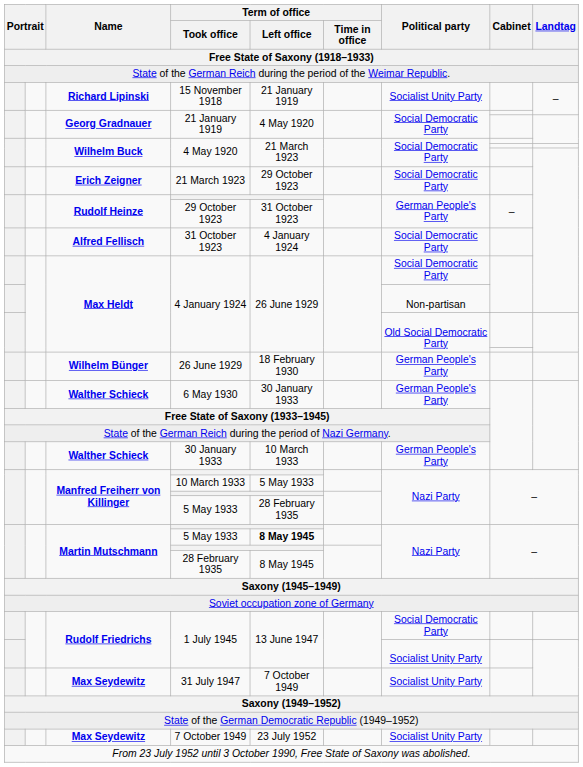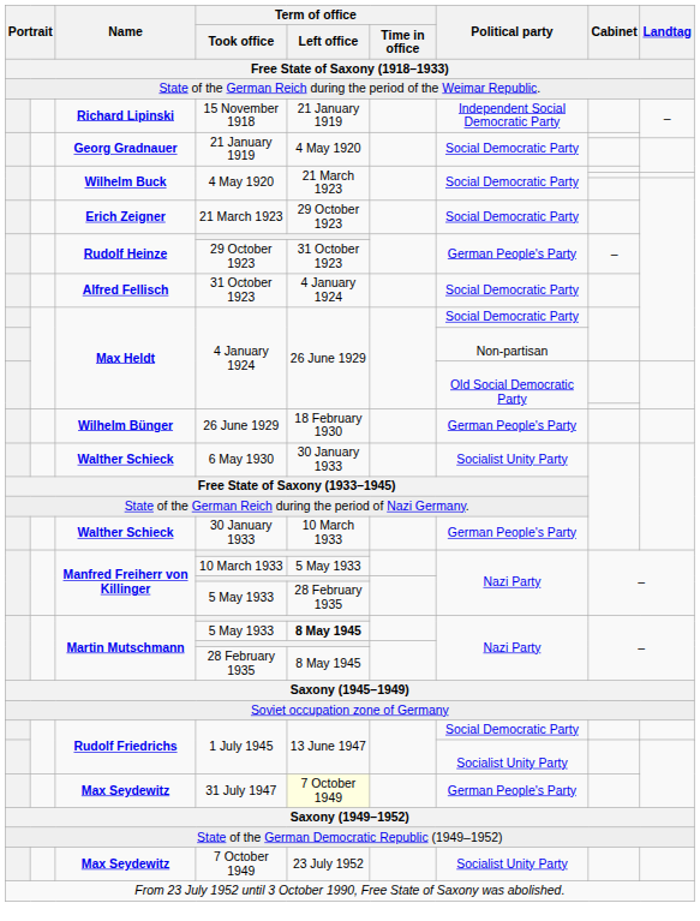15 November 1918 | Political party: Socialist Unity Party -> Independent Social Democratic Party
6 May 1930 | Political party: German People's Party -> Socialist Unity Party
31 July 1947 | Term of office / Left office: no background -> lightyellow background
31 July 1947 | Political party: Socialist Unity Party -> German People's Party
